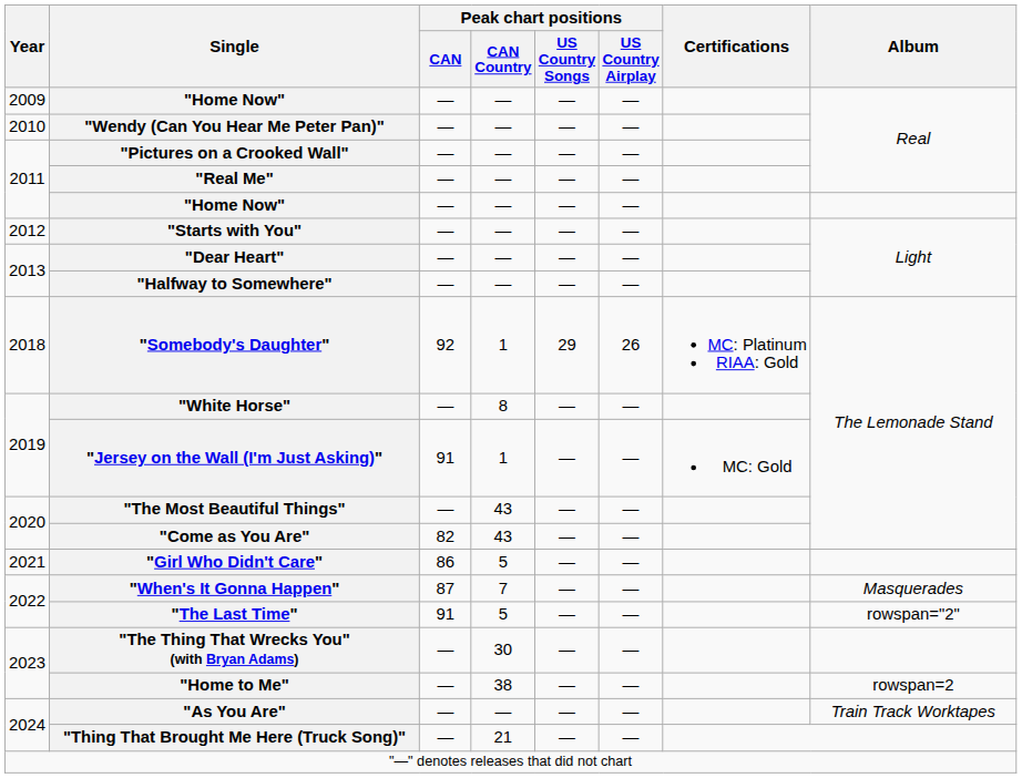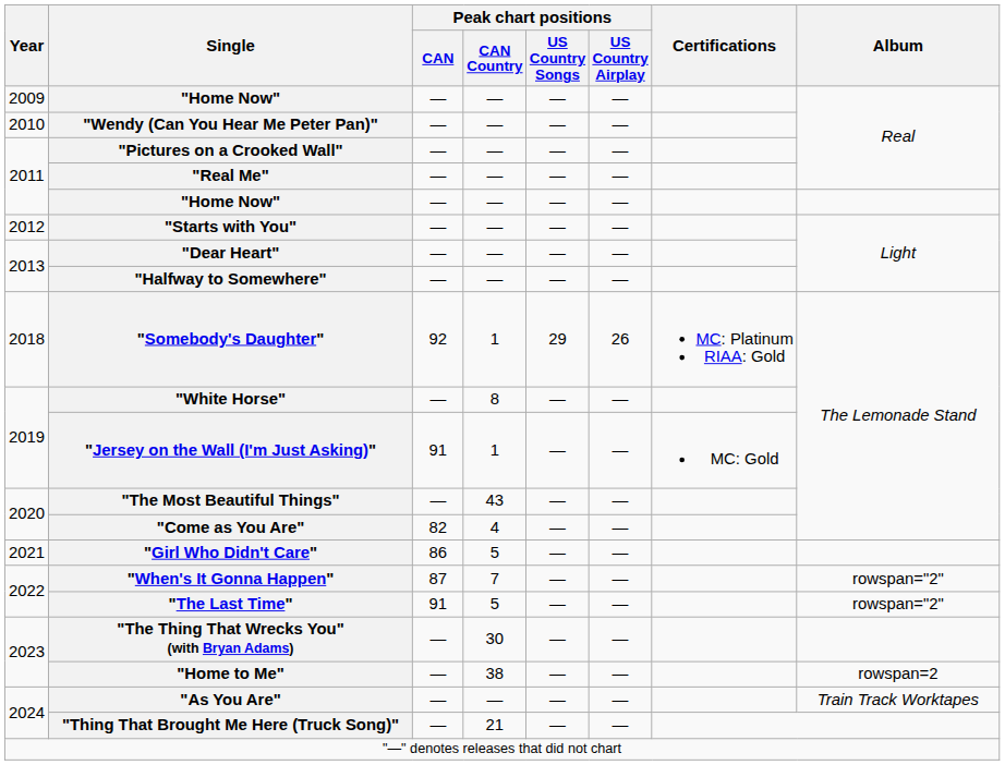"Come as You Are" | Peak chart positions / CAN Country: 43 -> 4
"When's It Gonna Happen" | Album: Masquerades -> rowspan="2"
